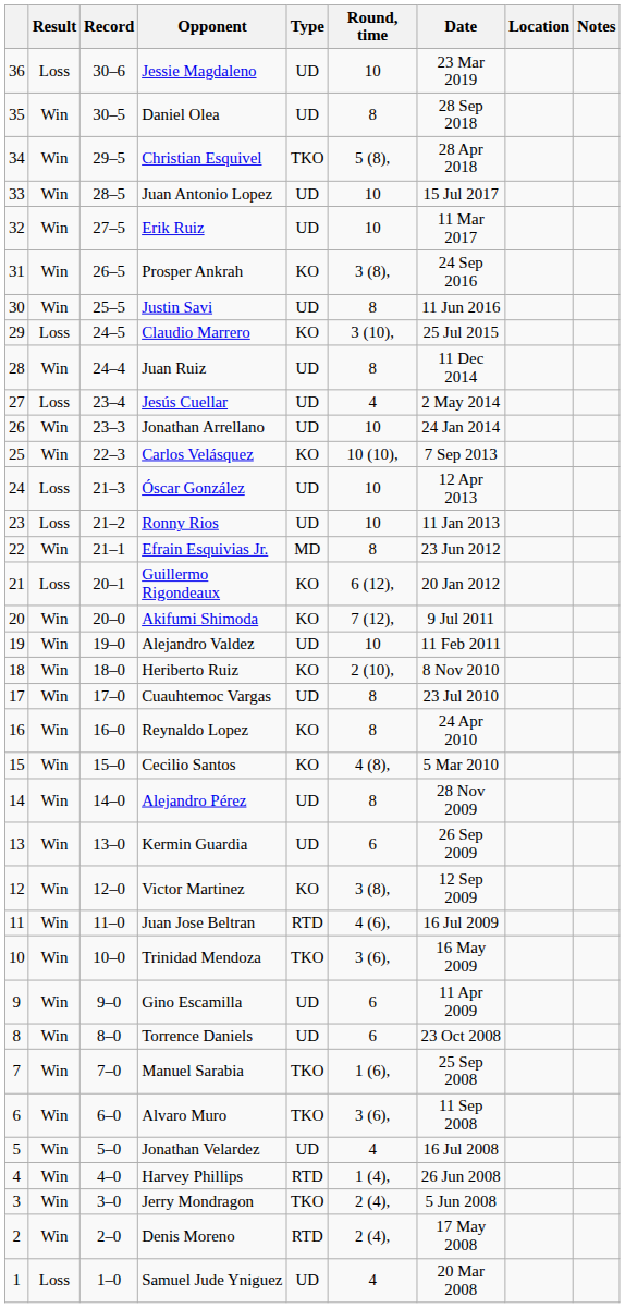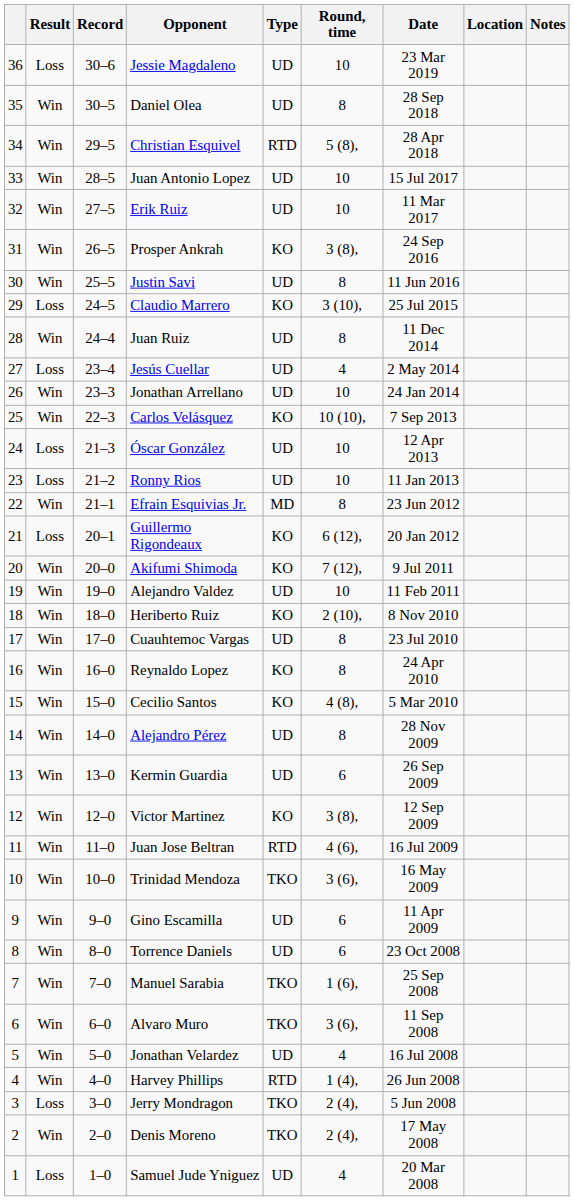Christian Esquivel | Type: TKO -> RTD
Jerry Mondragon | Result: Win -> Loss
Denis Moreno | Type: RTD -> TKO
